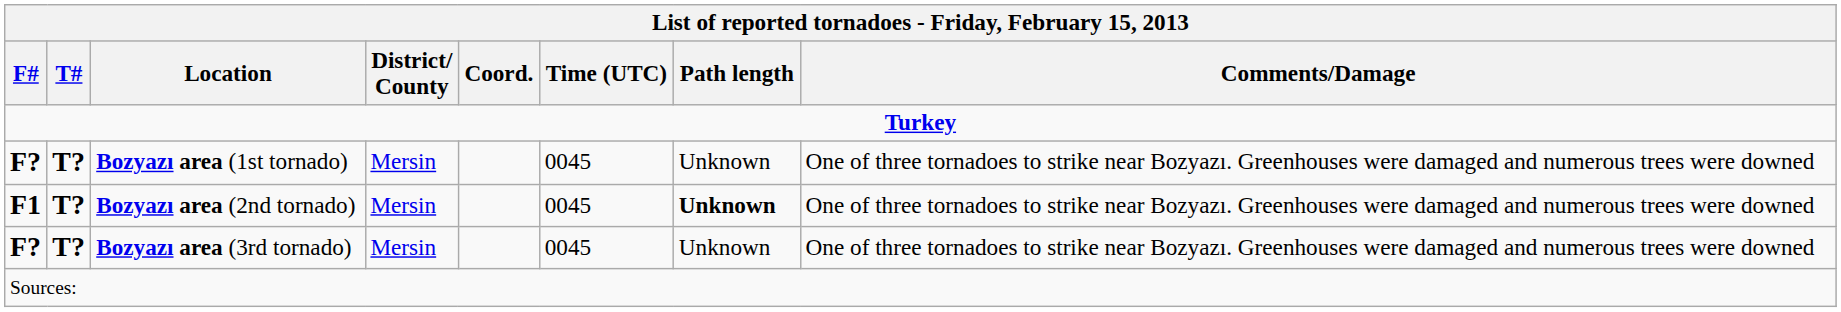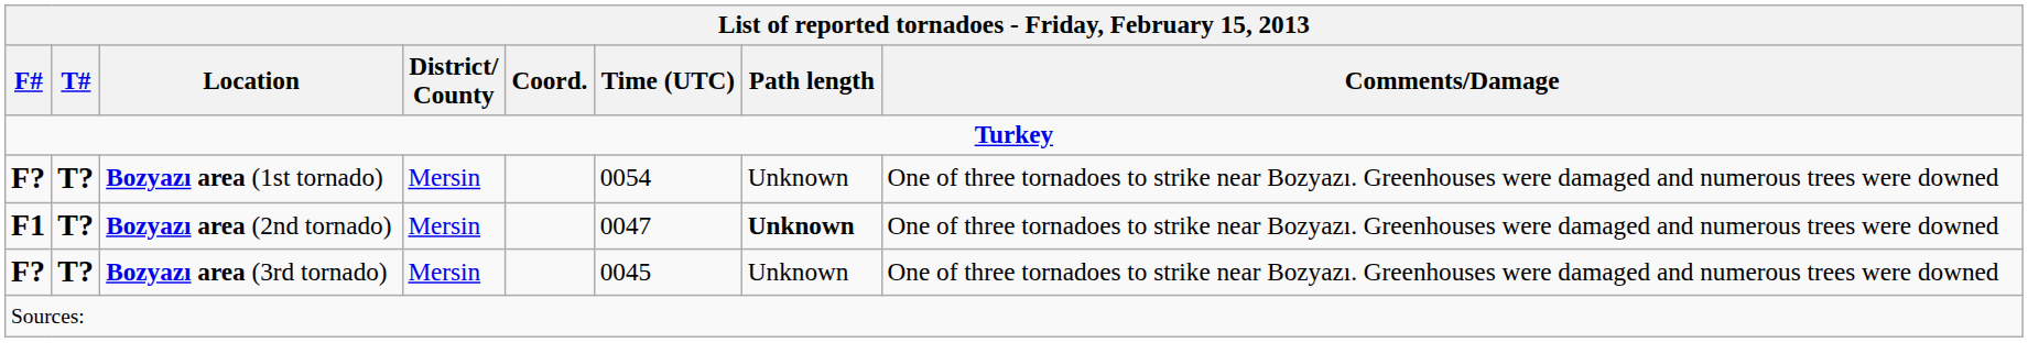Bozyazı area (1st tornado) | Time (UTC): 0045 -> 0054
Bozyazı area (2nd tornado) | Time (UTC): 0045 -> 0047
